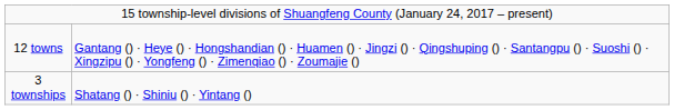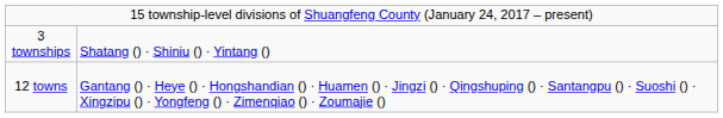rows swapped: 12 towns <-> 3 townships
